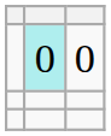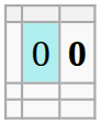row 2 | column 3: normal -> bold
